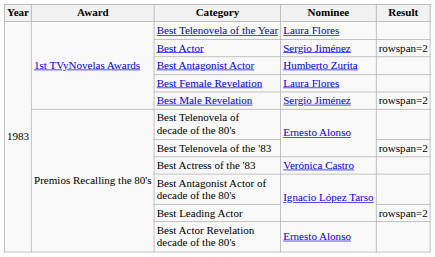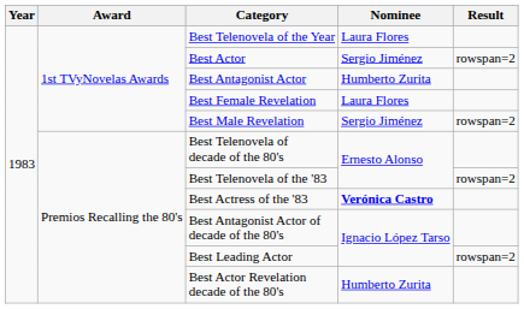Best Actress of the '83 | Nominee: normal -> bold
Best Actor Revelation decade of the 80's | Nominee: Ernesto Alonso -> Humberto Zurita
